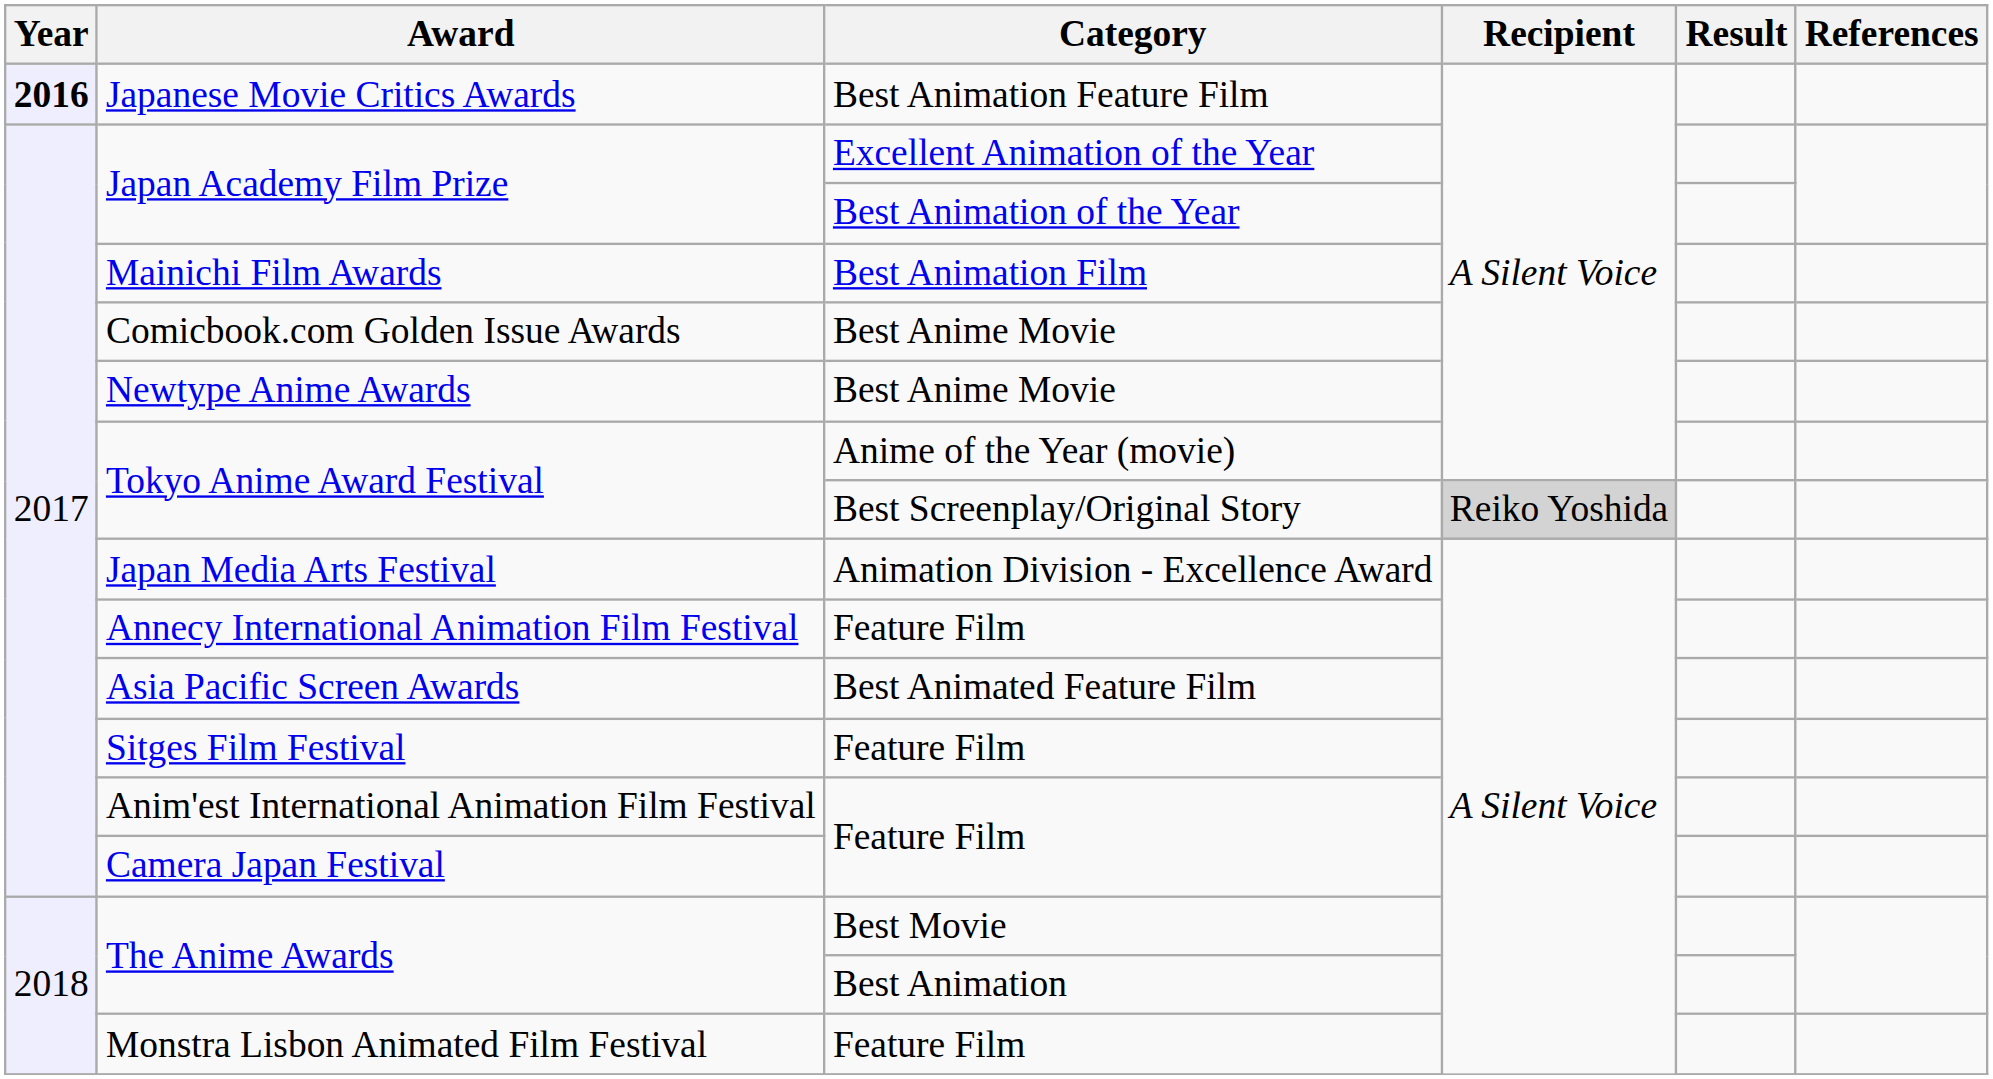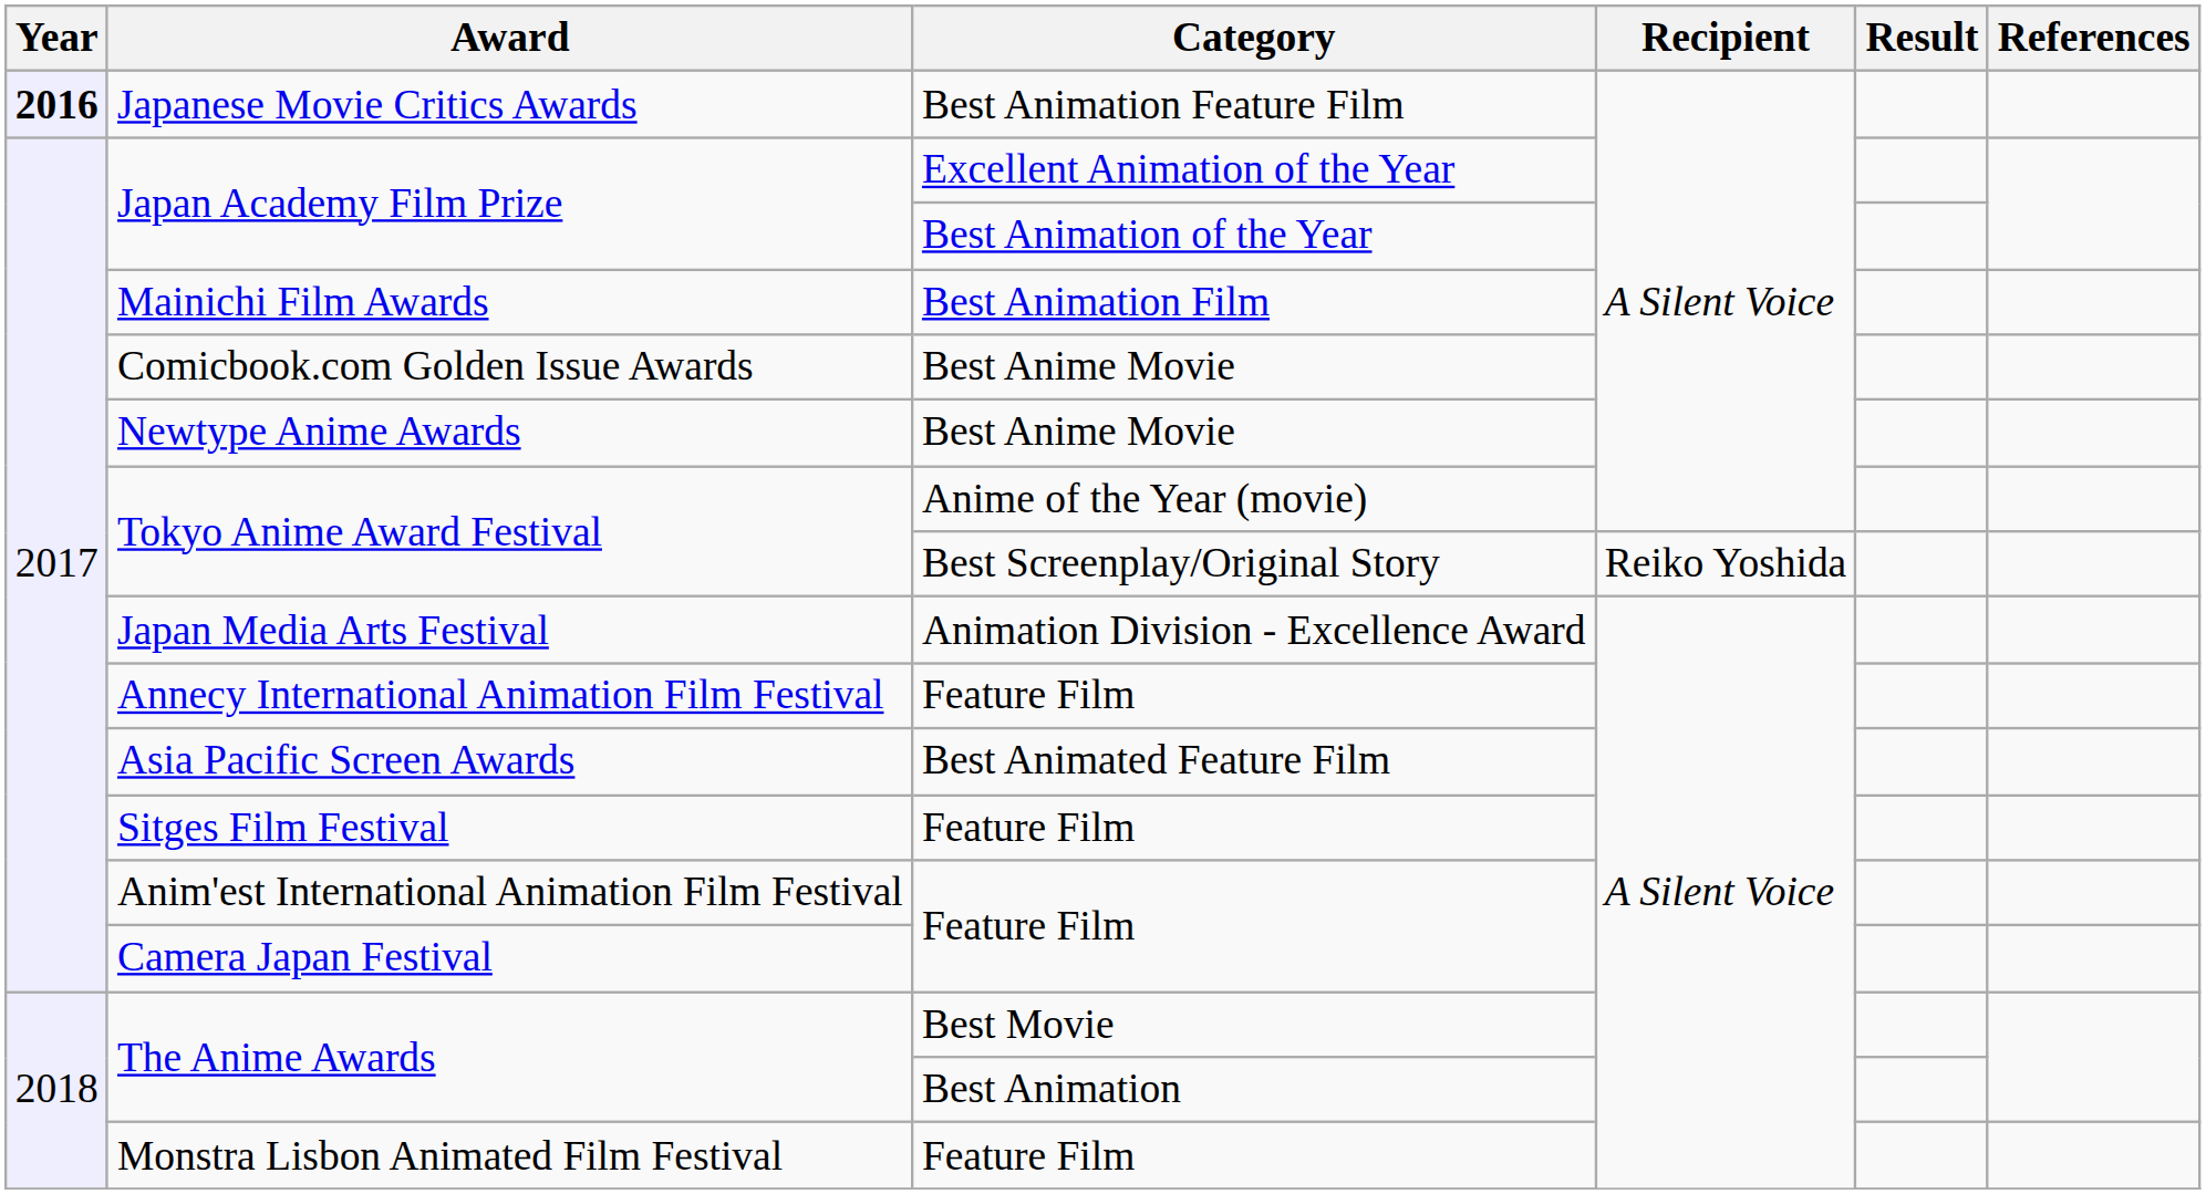Tokyo Anime Award Festival / Best Screenplay/Original Story | Recipient: lightgrey background -> no background
